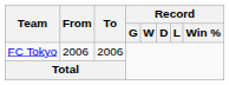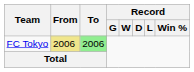FC Tokyo | From: no background -> khaki background
FC Tokyo | To: no background -> lightgreen background
